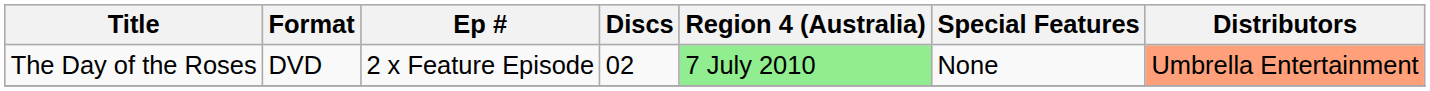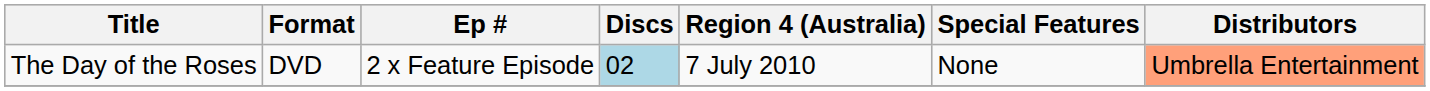The Day of the Roses | Discs: no background -> lightblue background
The Day of the Roses | Region 4 (Australia): lightgreen background -> no background
